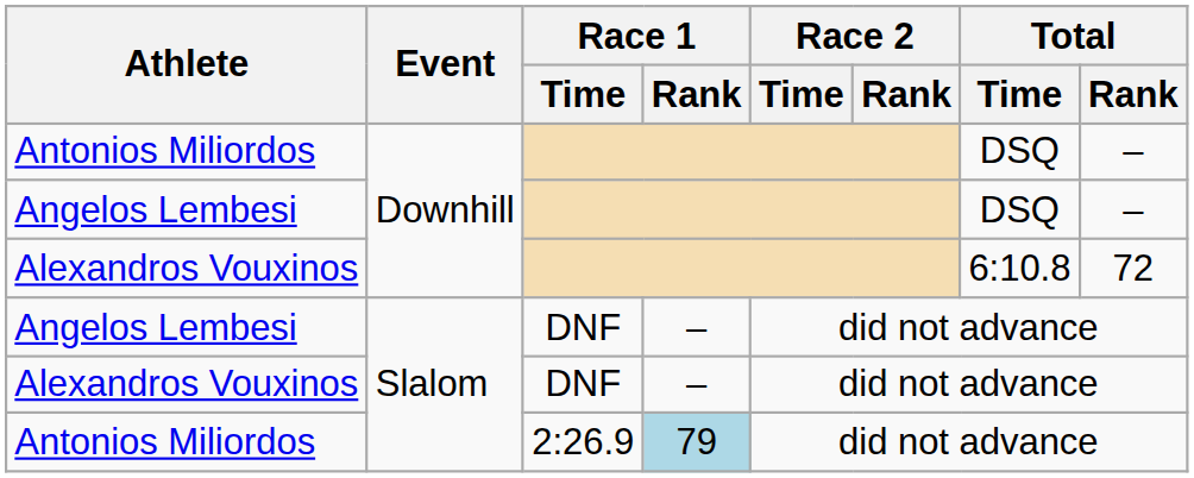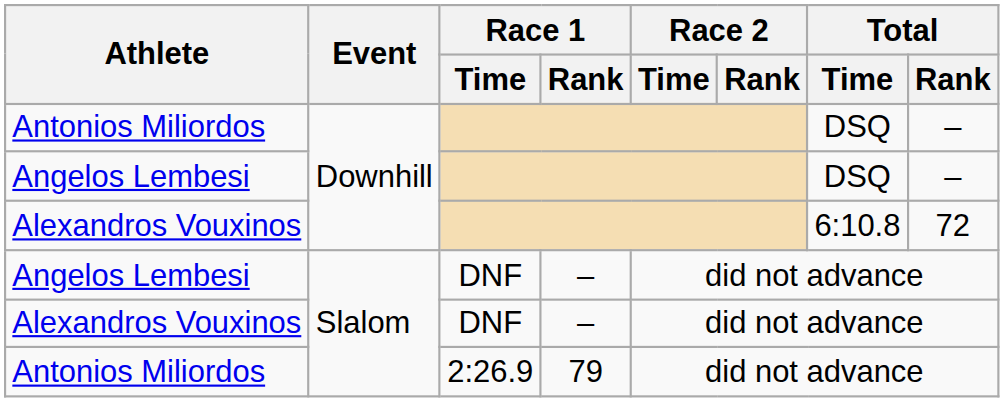Antonios Miliordos / 2:26.9 | Race 1 / Rank: lightblue background -> no background
